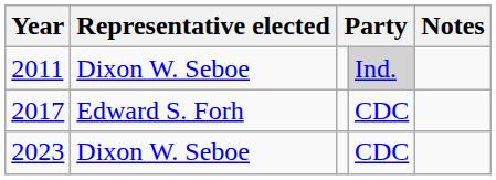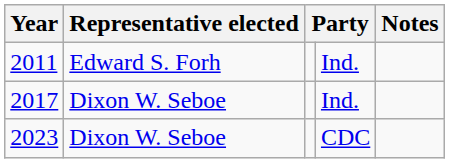2011 | Representative elected: Dixon W. Seboe -> Edward S. Forh
2011 | column 4: lightgrey background -> no background
2017 | Representative elected: Edward S. Forh -> Dixon W. Seboe
2017 | column 4: CDC -> Ind.
